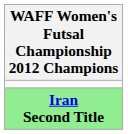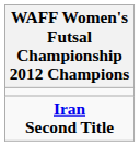row 3 | column 1: lightgreen background -> no background
